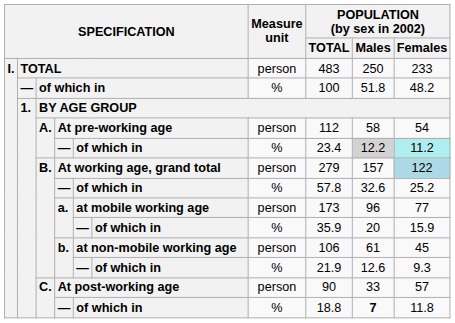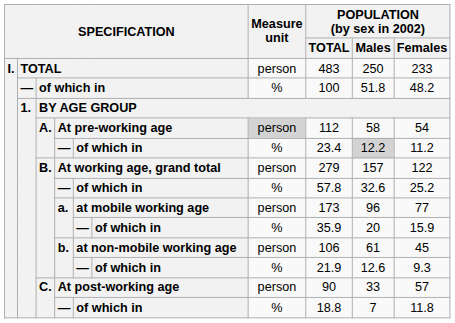At pre-working age | Measure unit: no background -> lightgrey background
A. / — | POPULATION (by sex in 2002) / Females: paleturquoise background -> no background
At working age, grand total | POPULATION (by sex in 2002) / Females: lightblue background -> no background
C. / — | POPULATION (by sex in 2002) / Males: bold -> normal
